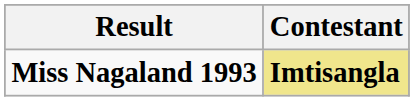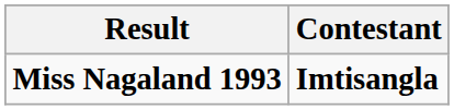Miss Nagaland 1993 | Contestant: khaki background -> no background
